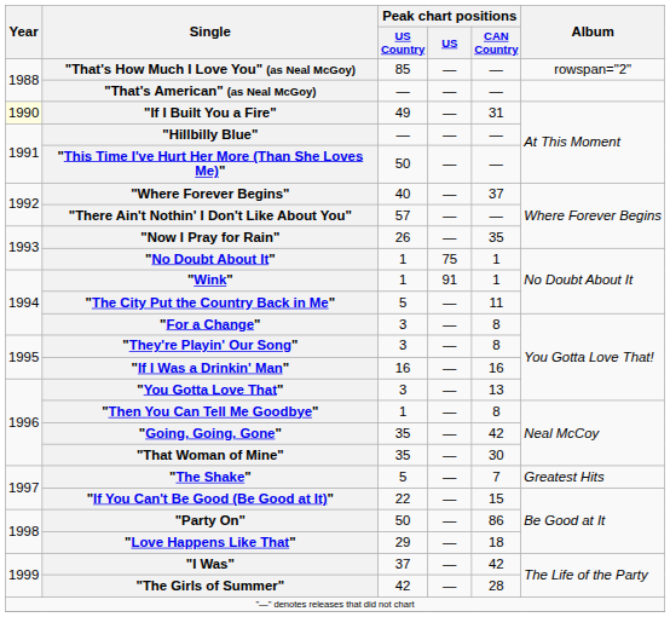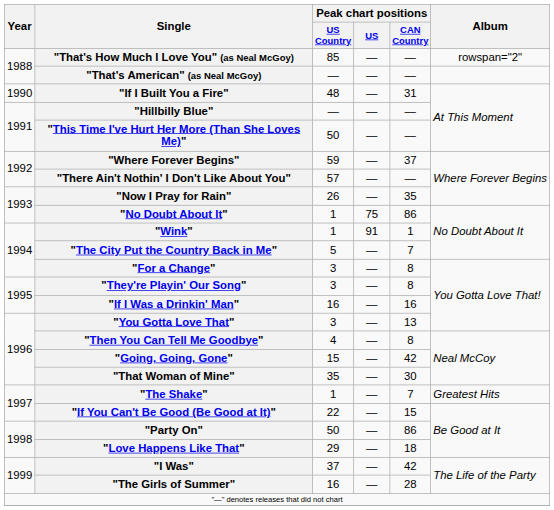"If I Built You a Fire" | Year: lightyellow background -> no background
"If I Built You a Fire" | Peak chart positions / US Country: 49 -> 48
"Where Forever Begins" | Peak chart positions / US Country: 40 -> 59
"No Doubt About It" | Peak chart positions / CAN Country: 1 -> 86
"The City Put the Country Back in Me" | Peak chart positions / CAN Country: 11 -> 7
"Then You Can Tell Me Goodbye" | Peak chart positions / US Country: 1 -> 4
"Going, Going, Gone" | Peak chart positions / US Country: 35 -> 15
"The Shake" | Peak chart positions / US Country: 5 -> 1
"The Girls of Summer" | Peak chart positions / US Country: 42 -> 16
